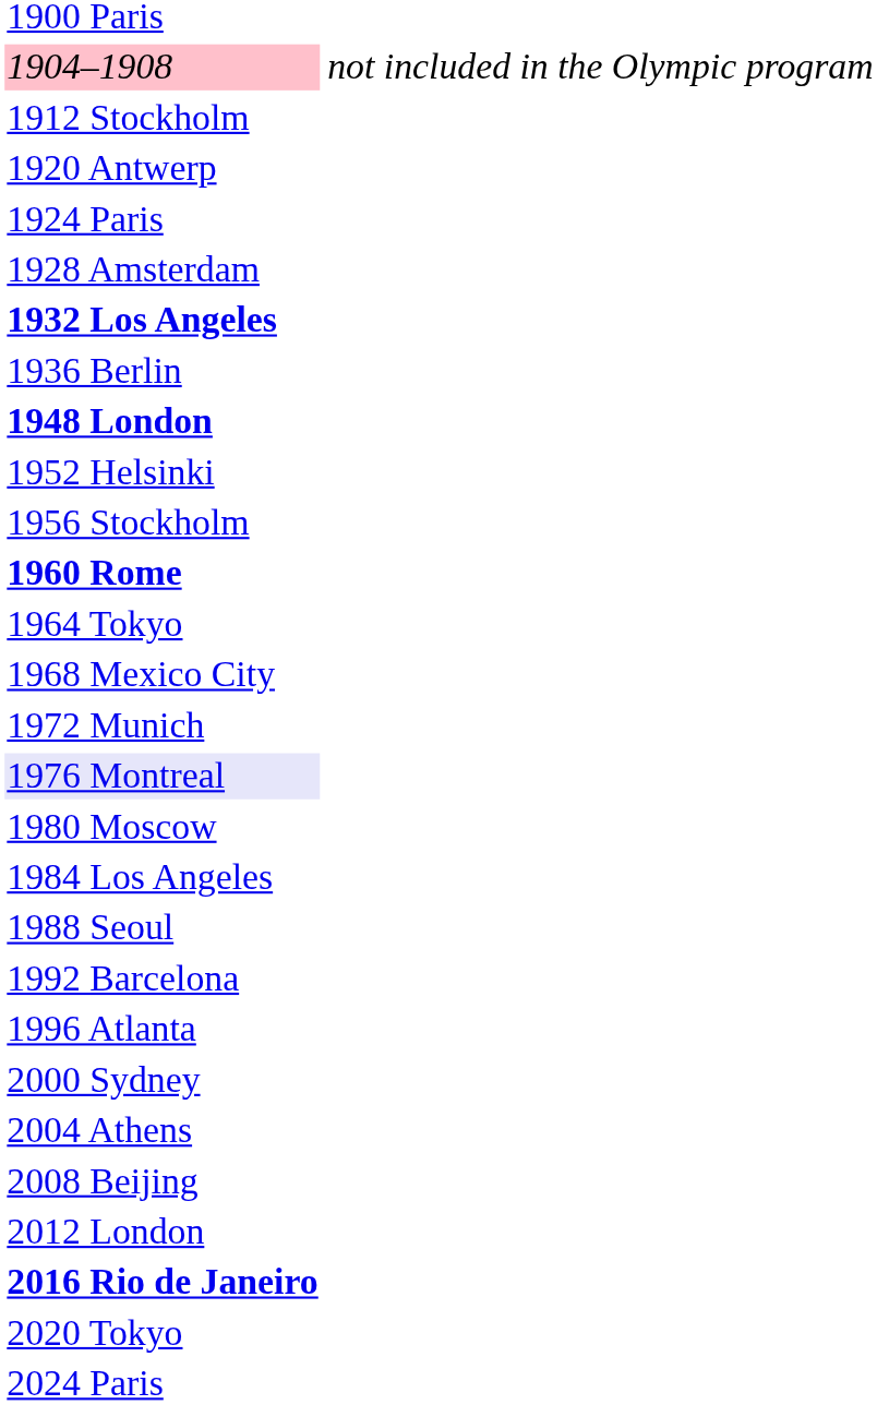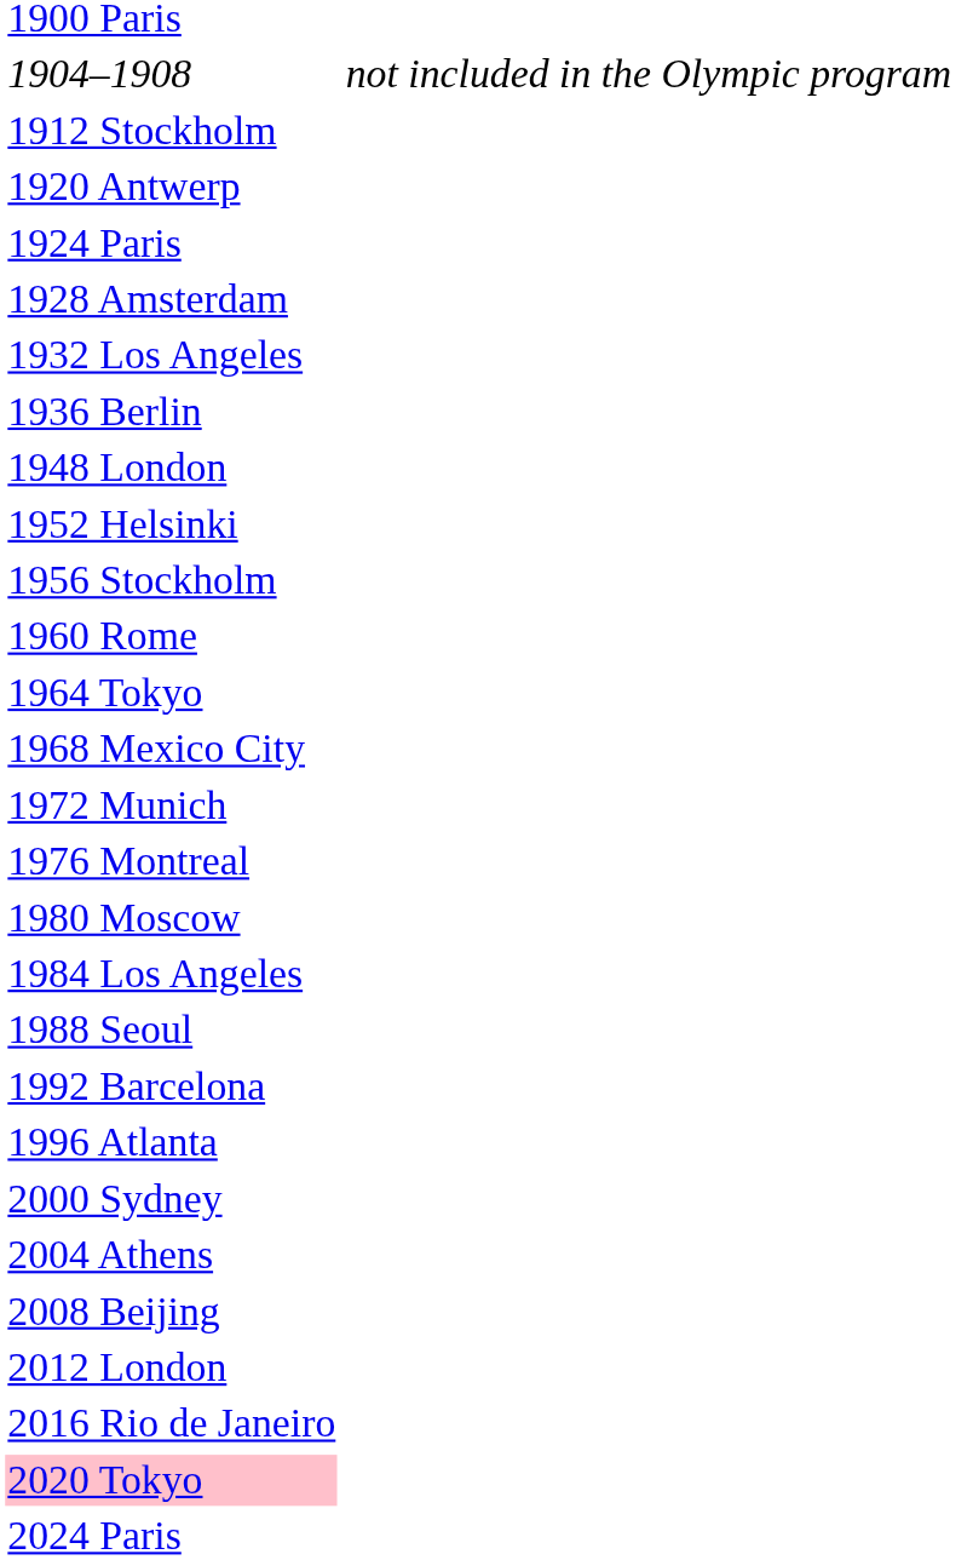1904–1908 | column 1: pink background -> no background
1932 Los Angeles | column 1: bold -> normal
1948 London | column 1: bold -> normal
1960 Rome | column 1: bold -> normal
1976 Montreal | column 1: lavender background -> no background
2016 Rio de Janeiro | column 1: bold -> normal
2020 Tokyo | column 1: no background -> pink background
